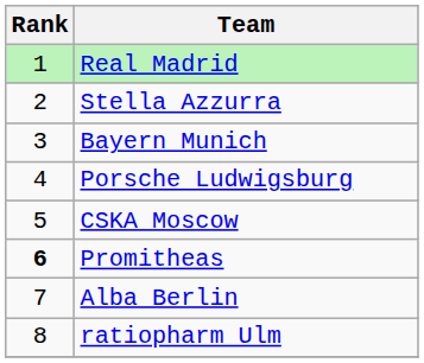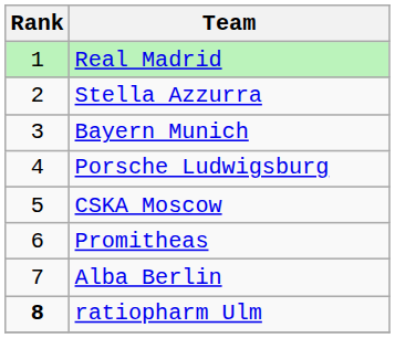Promitheas | Rank: bold -> normal
ratiopharm Ulm | Rank: normal -> bold
